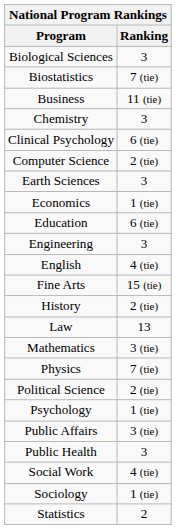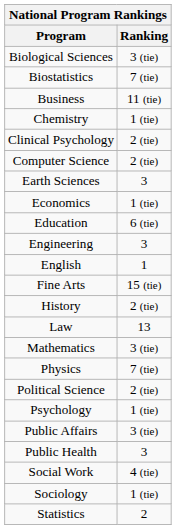Biological Sciences | Ranking: 3 -> 3 (tie)
Chemistry | Ranking: 3 -> 1 (tie)
Clinical Psychology | Ranking: 6 (tie) -> 2 (tie)
English | Ranking: 4 (tie) -> 1
